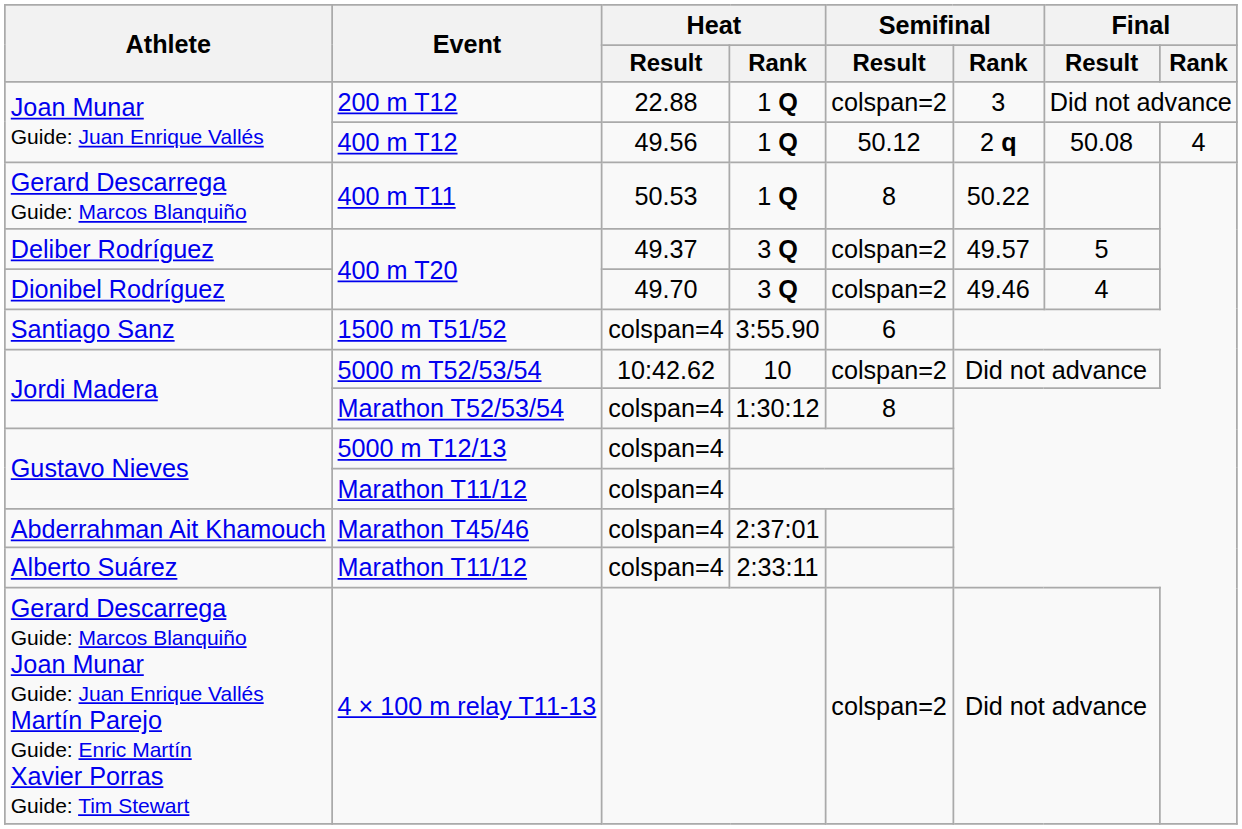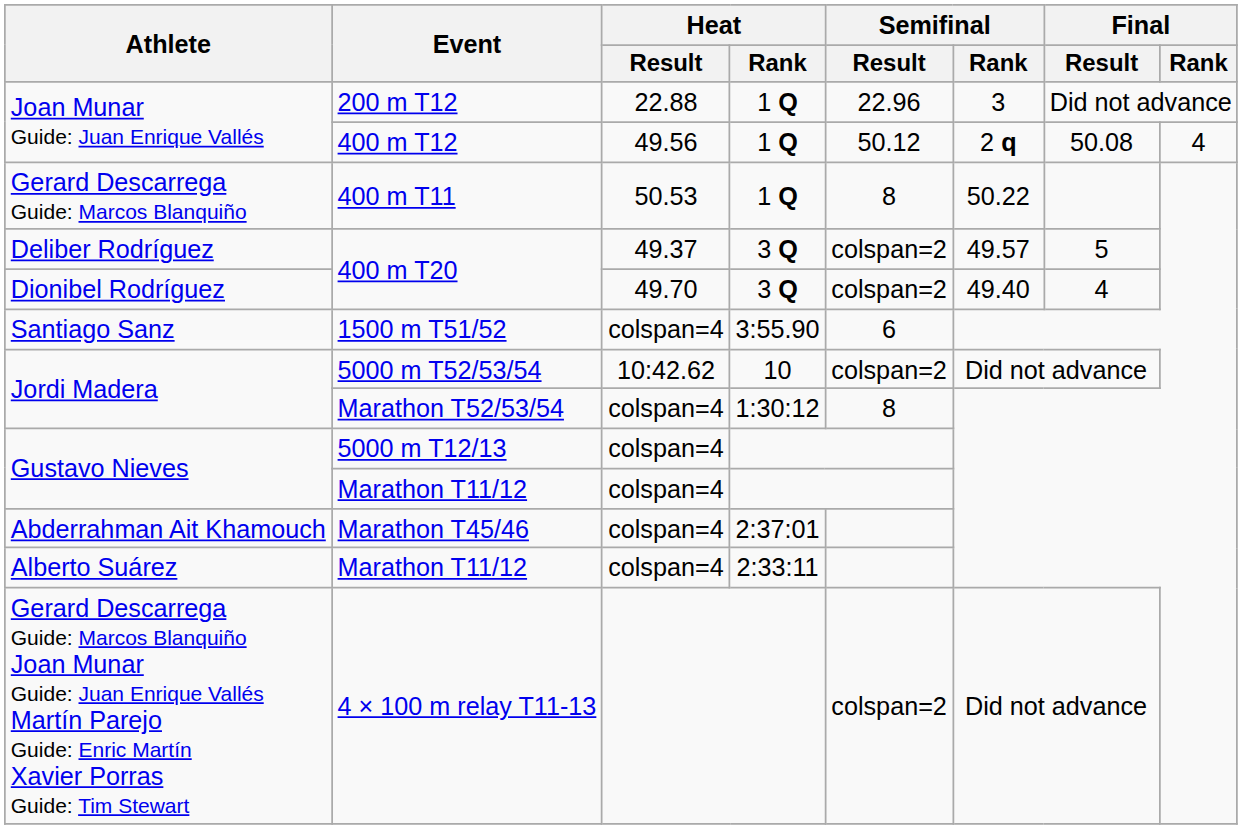200 m T12 | Semifinal / Result: colspan=2 -> 22.96
Dionibel Rodríguez / 400 m T20 | Semifinal / Rank: 49.46 -> 49.40
